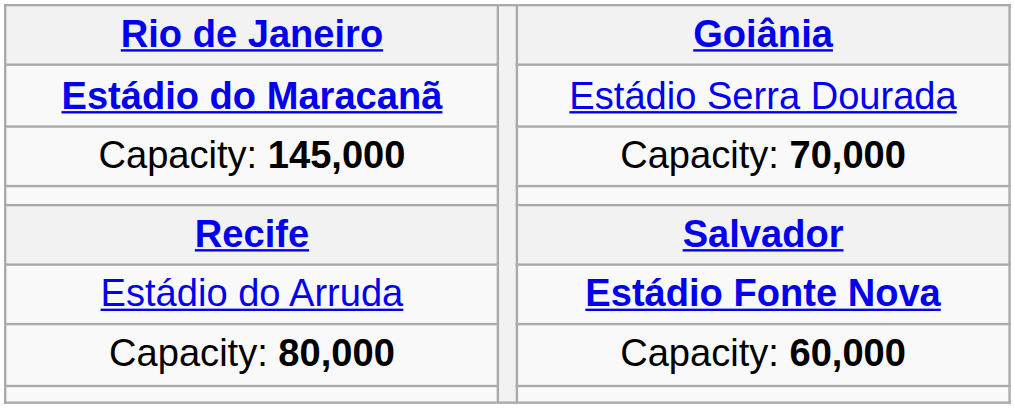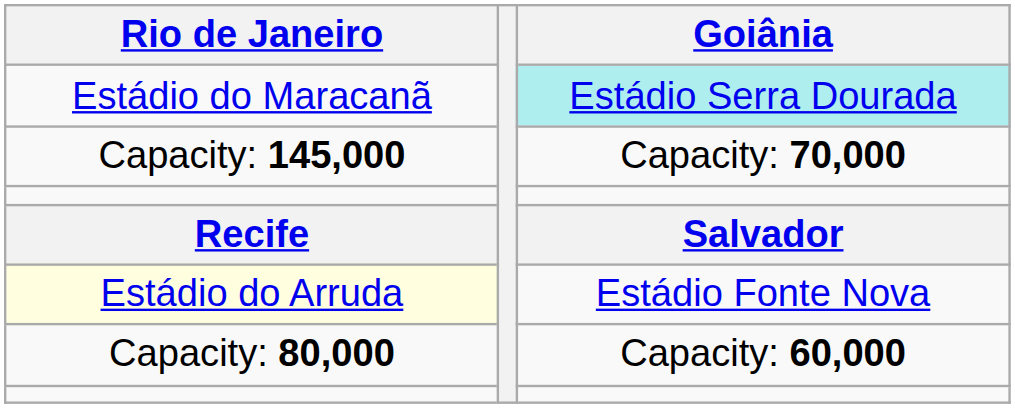Estádio do Maracanã | Rio de Janeiro: bold -> normal
Estádio do Maracanã | Goiânia: no background -> paleturquoise background
Estádio do Arruda | Rio de Janeiro: no background -> lightyellow background
Estádio do Arruda | Goiânia: bold -> normal
